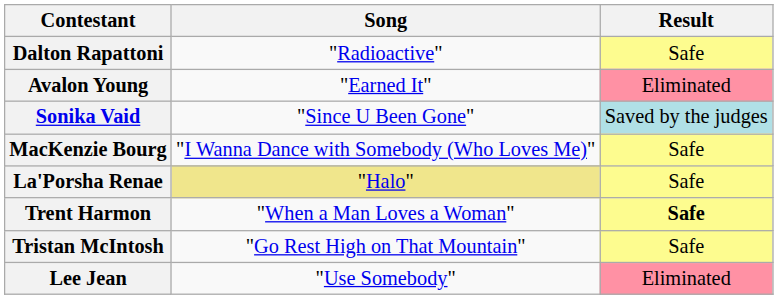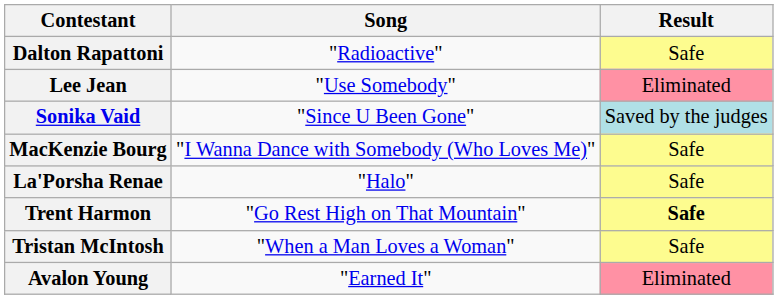rows swapped: Lee Jean <-> Avalon Young
La'Porsha Renae | Song: khaki background -> no background
Trent Harmon | Song: "When a Man Loves a Woman" -> "Go Rest High on That Mountain"
Tristan McIntosh | Song: "Go Rest High on That Mountain" -> "When a Man Loves a Woman"
